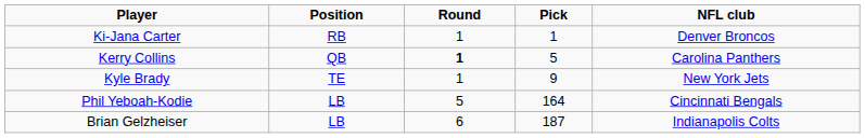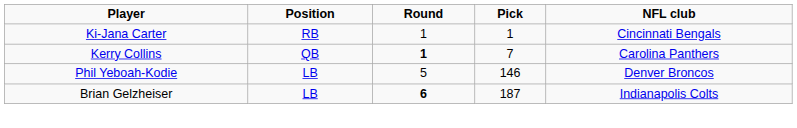Ki-Jana Carter | NFL club: Denver Broncos -> Cincinnati Bengals
Kerry Collins | Pick: 5 -> 7
- row: Kyle Brady | TE | 1 | 9 | New York Jets
Phil Yeboah-Kodie | Pick: 164 -> 146
Phil Yeboah-Kodie | NFL club: Cincinnati Bengals -> Denver Broncos
Brian Gelzheiser | Round: normal -> bold
